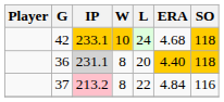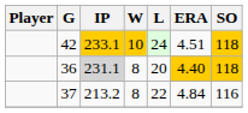42 | ERA: 4.68 -> 4.51
37 | IP: pink background -> no background
